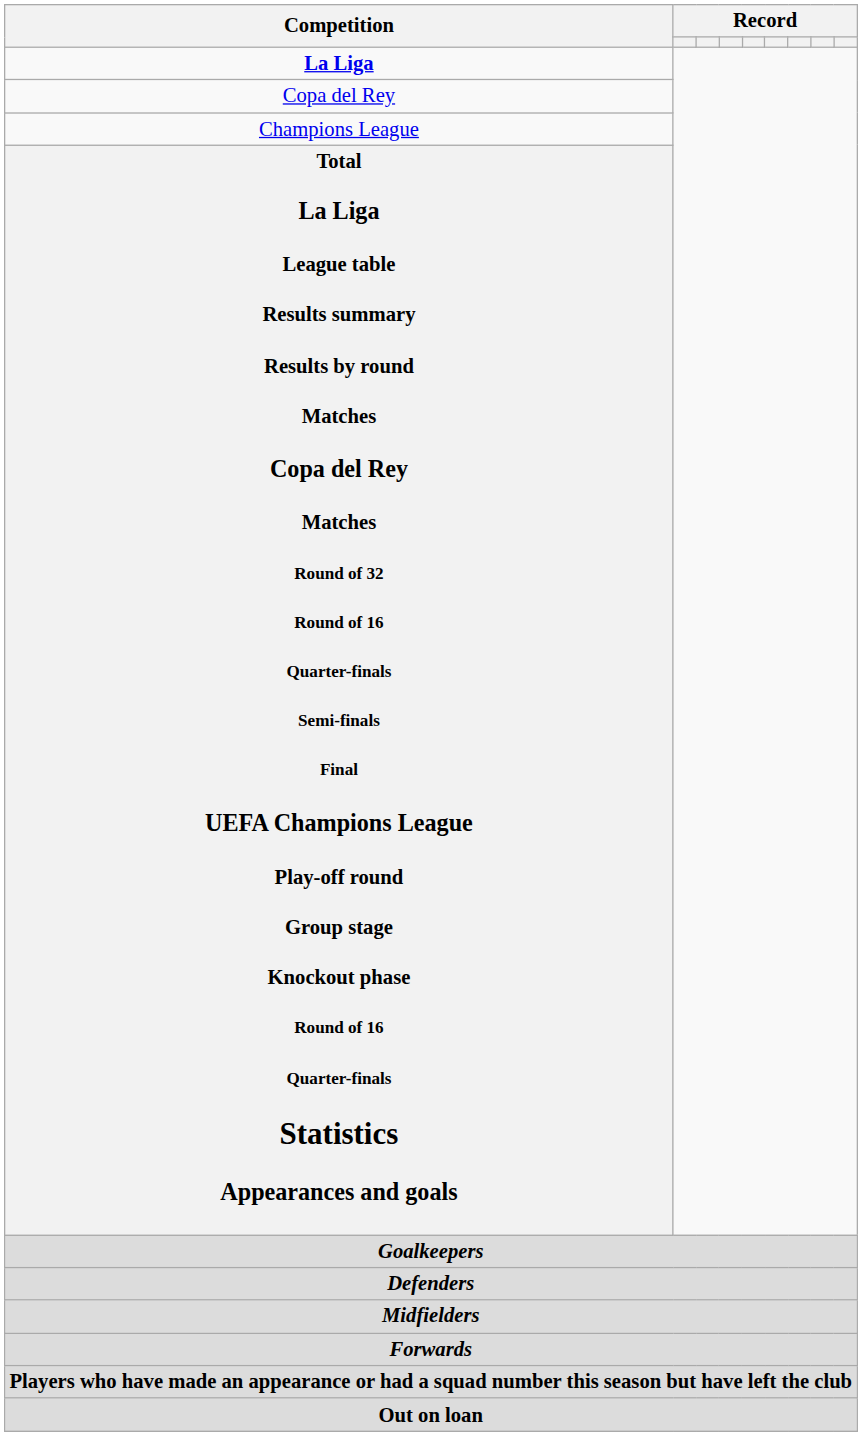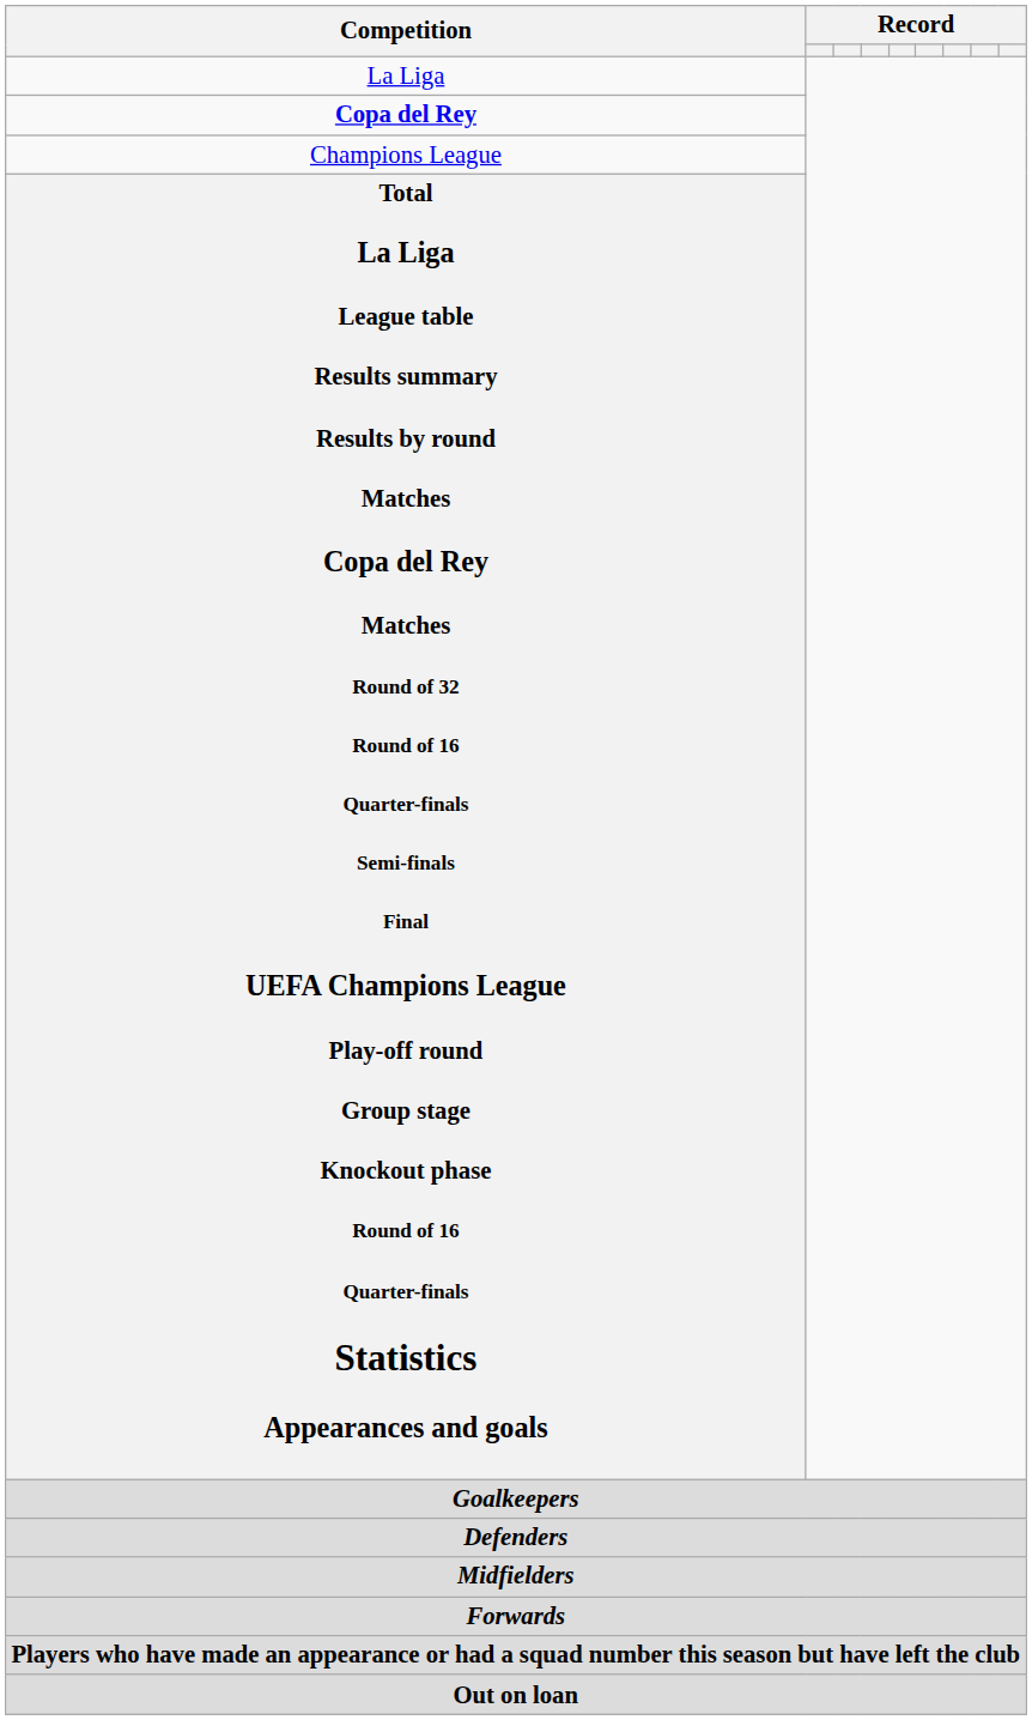La Liga | Competition: bold -> normal
Copa del Rey | Competition: normal -> bold
